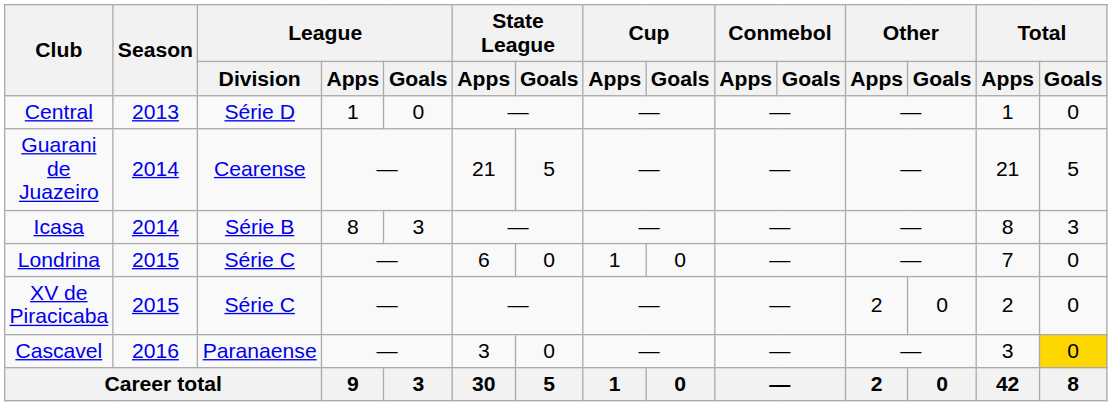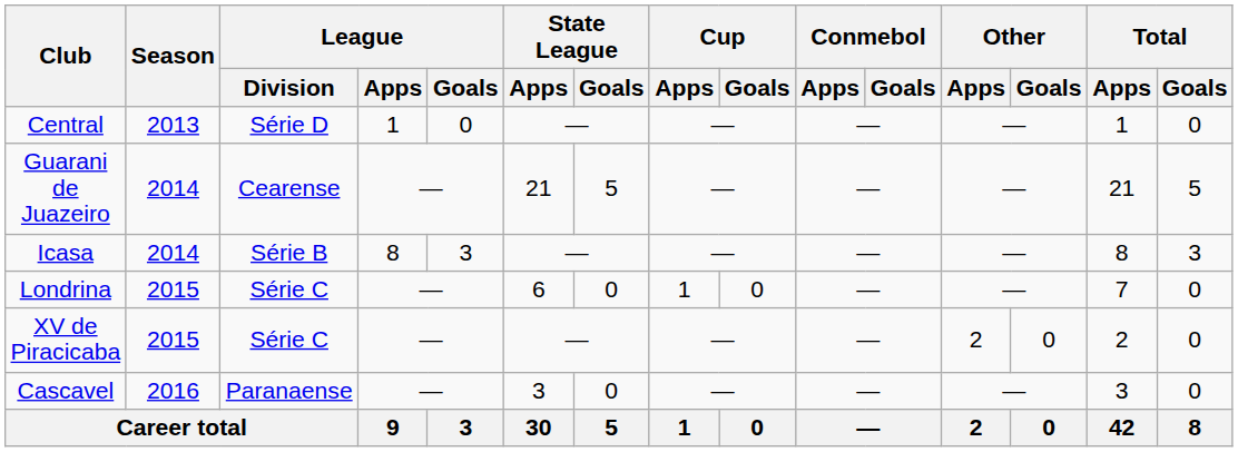Cascavel | Total / Goals: gold background -> no background
